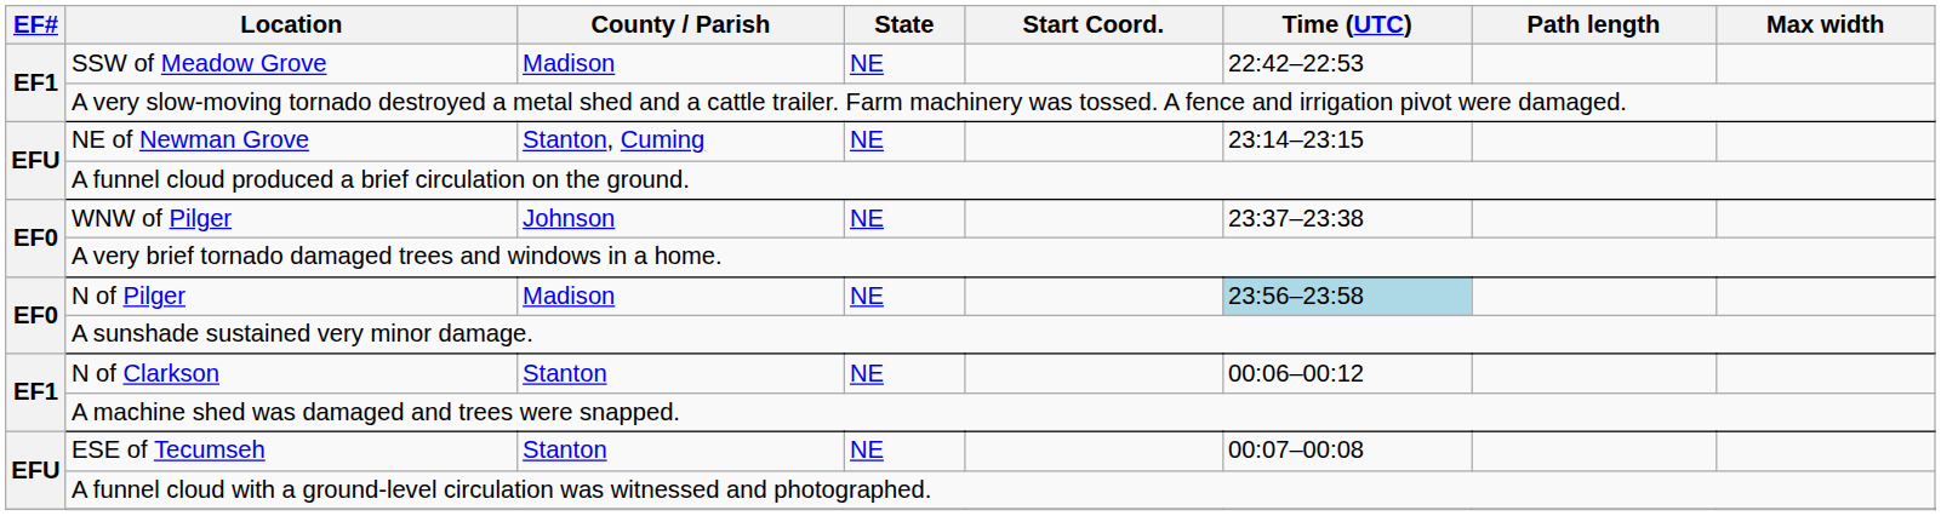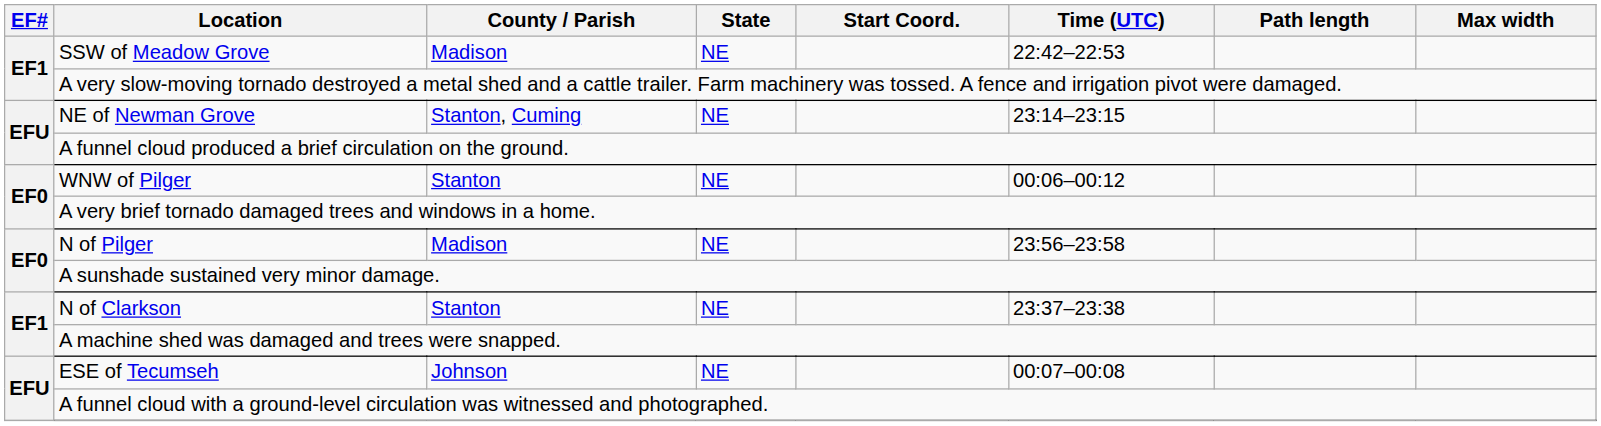WNW of Pilger | County / Parish: Johnson -> Stanton
WNW of Pilger | Time (UTC): 23:37–23:38 -> 00:06–00:12
N of Pilger | Time (UTC): lightblue background -> no background
N of Clarkson | Time (UTC): 00:06–00:12 -> 23:37–23:38
ESE of Tecumseh | County / Parish: Stanton -> Johnson
